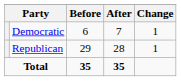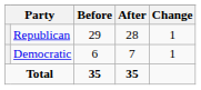rows swapped: Republican <-> Democratic
